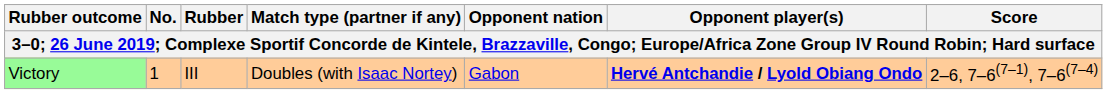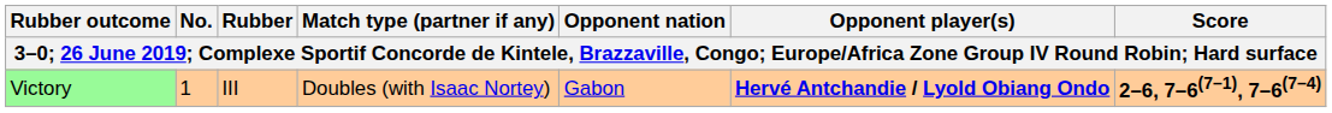Victory | Score: normal -> bold
